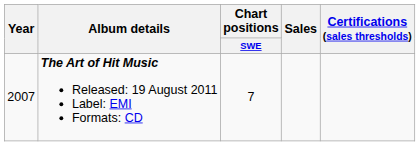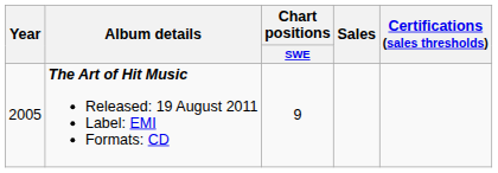row 3 | Year: 2007 -> 2005
row 3 | Chart positions / SWE: 7 -> 9
